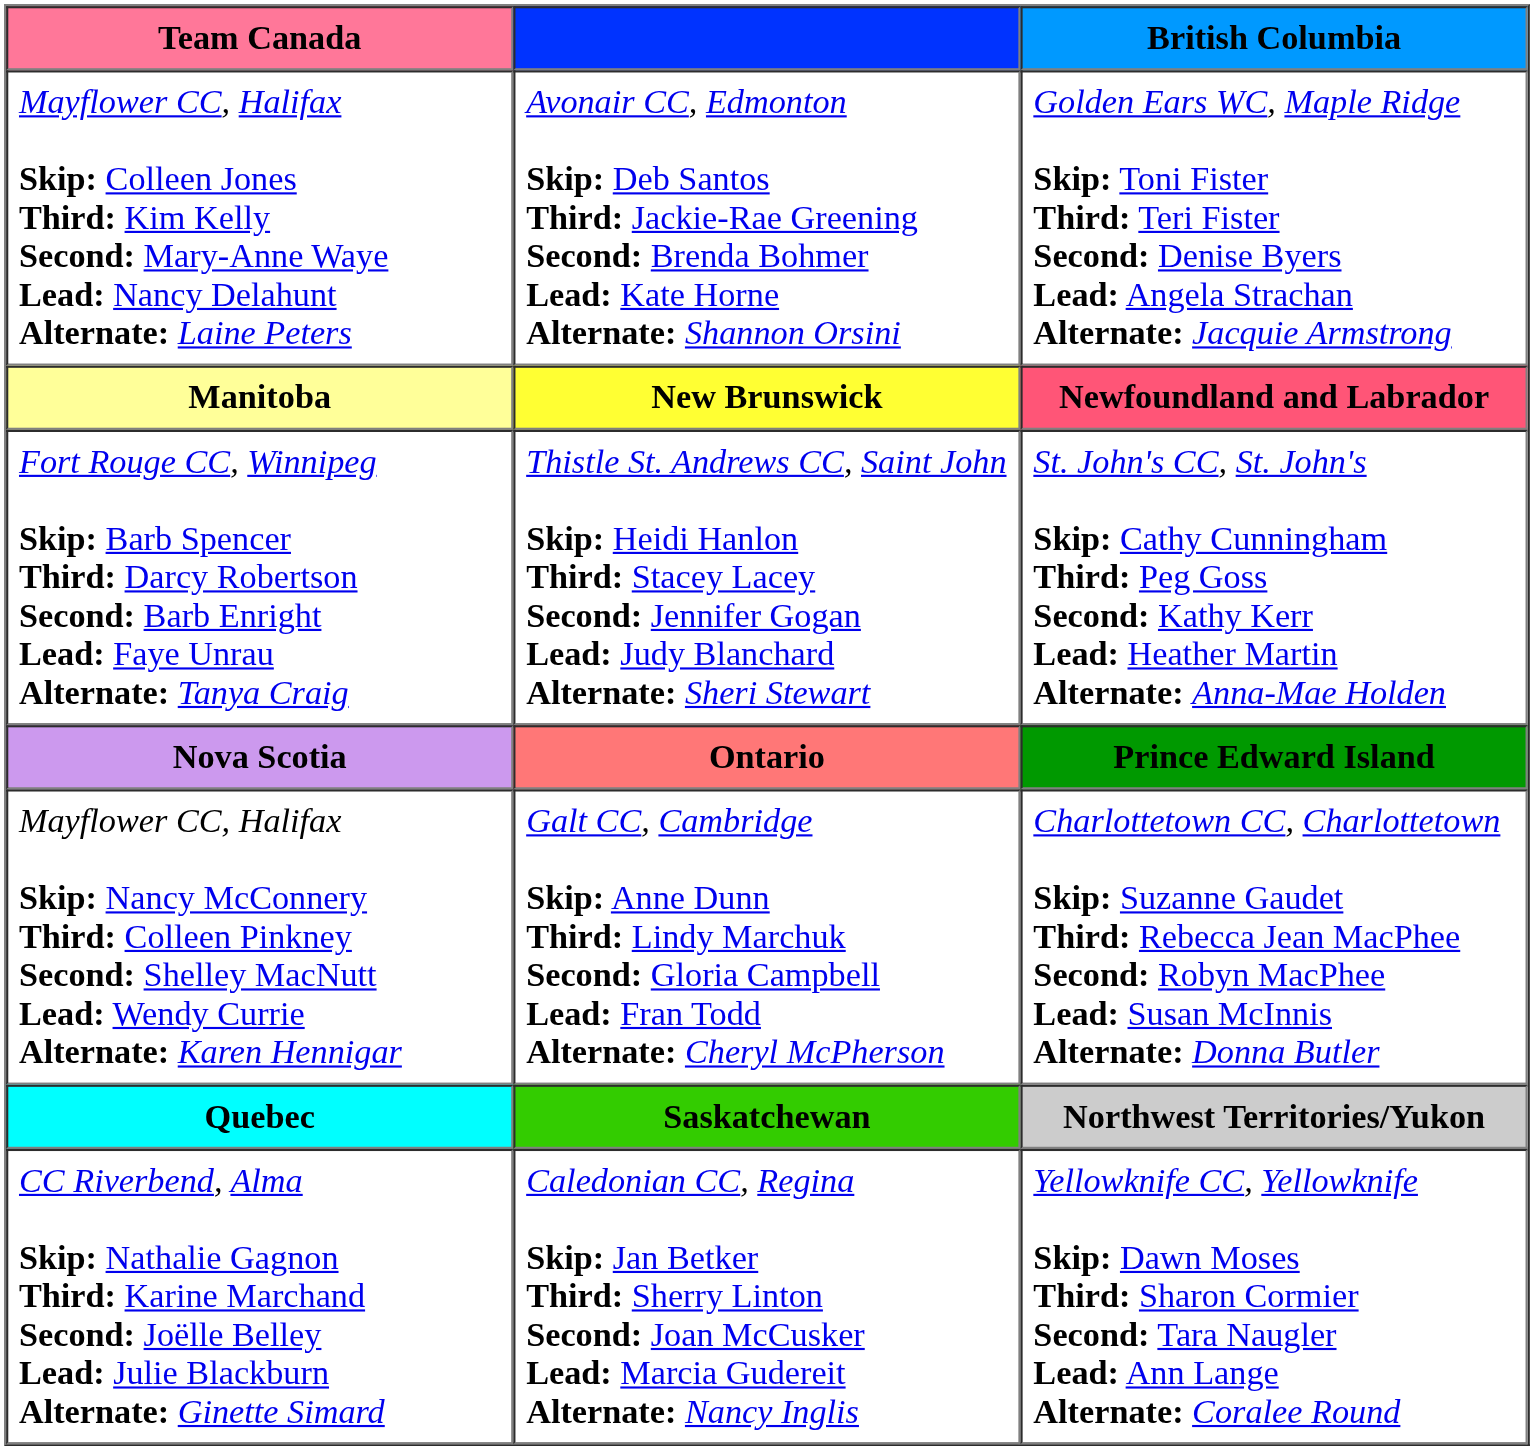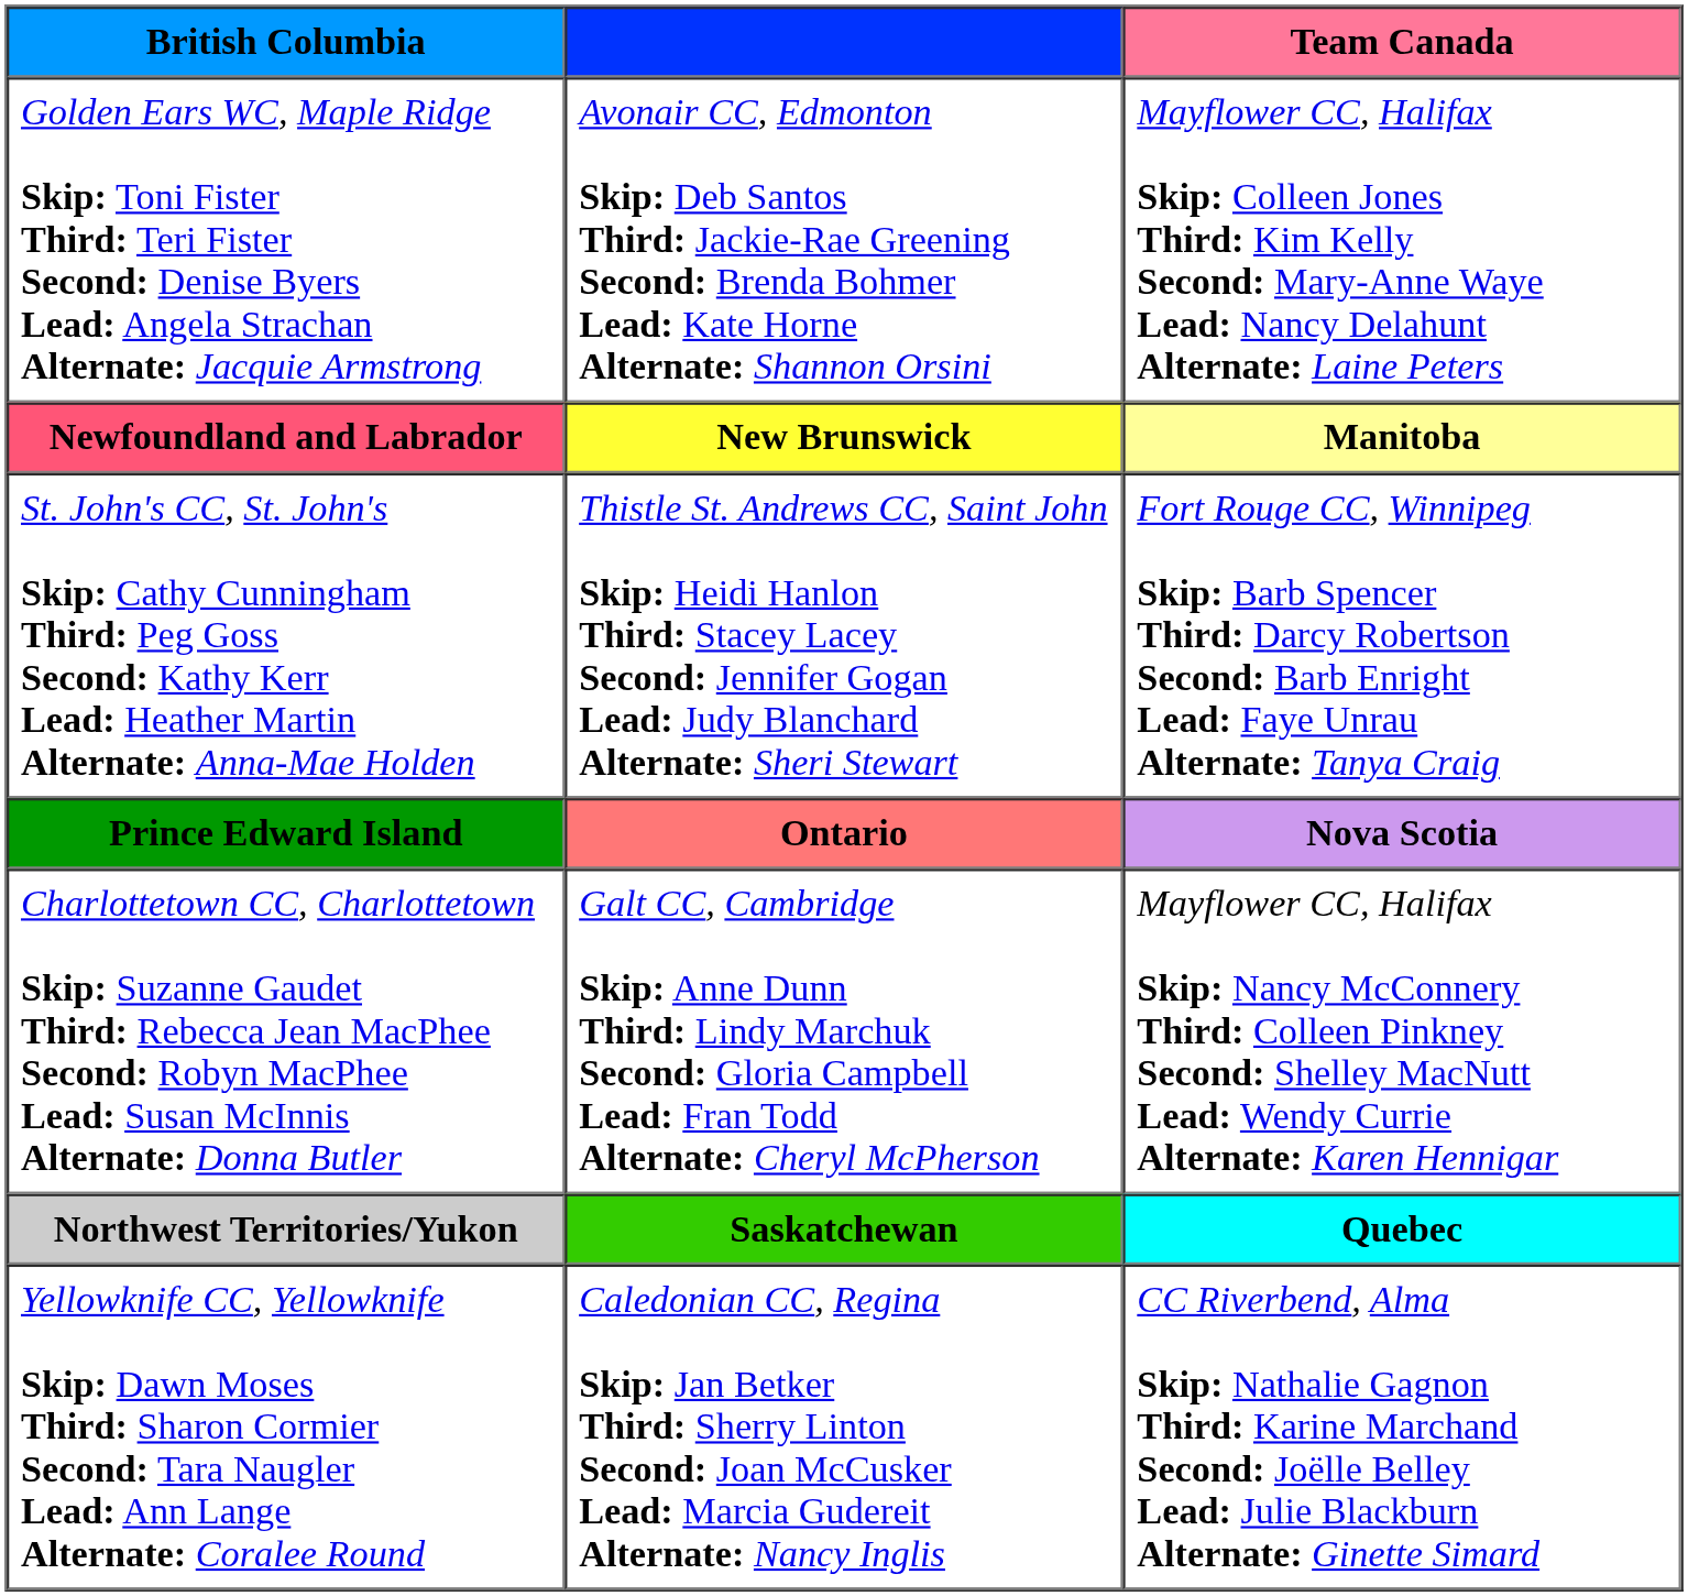columns swapped: Team Canada <-> British Columbia
